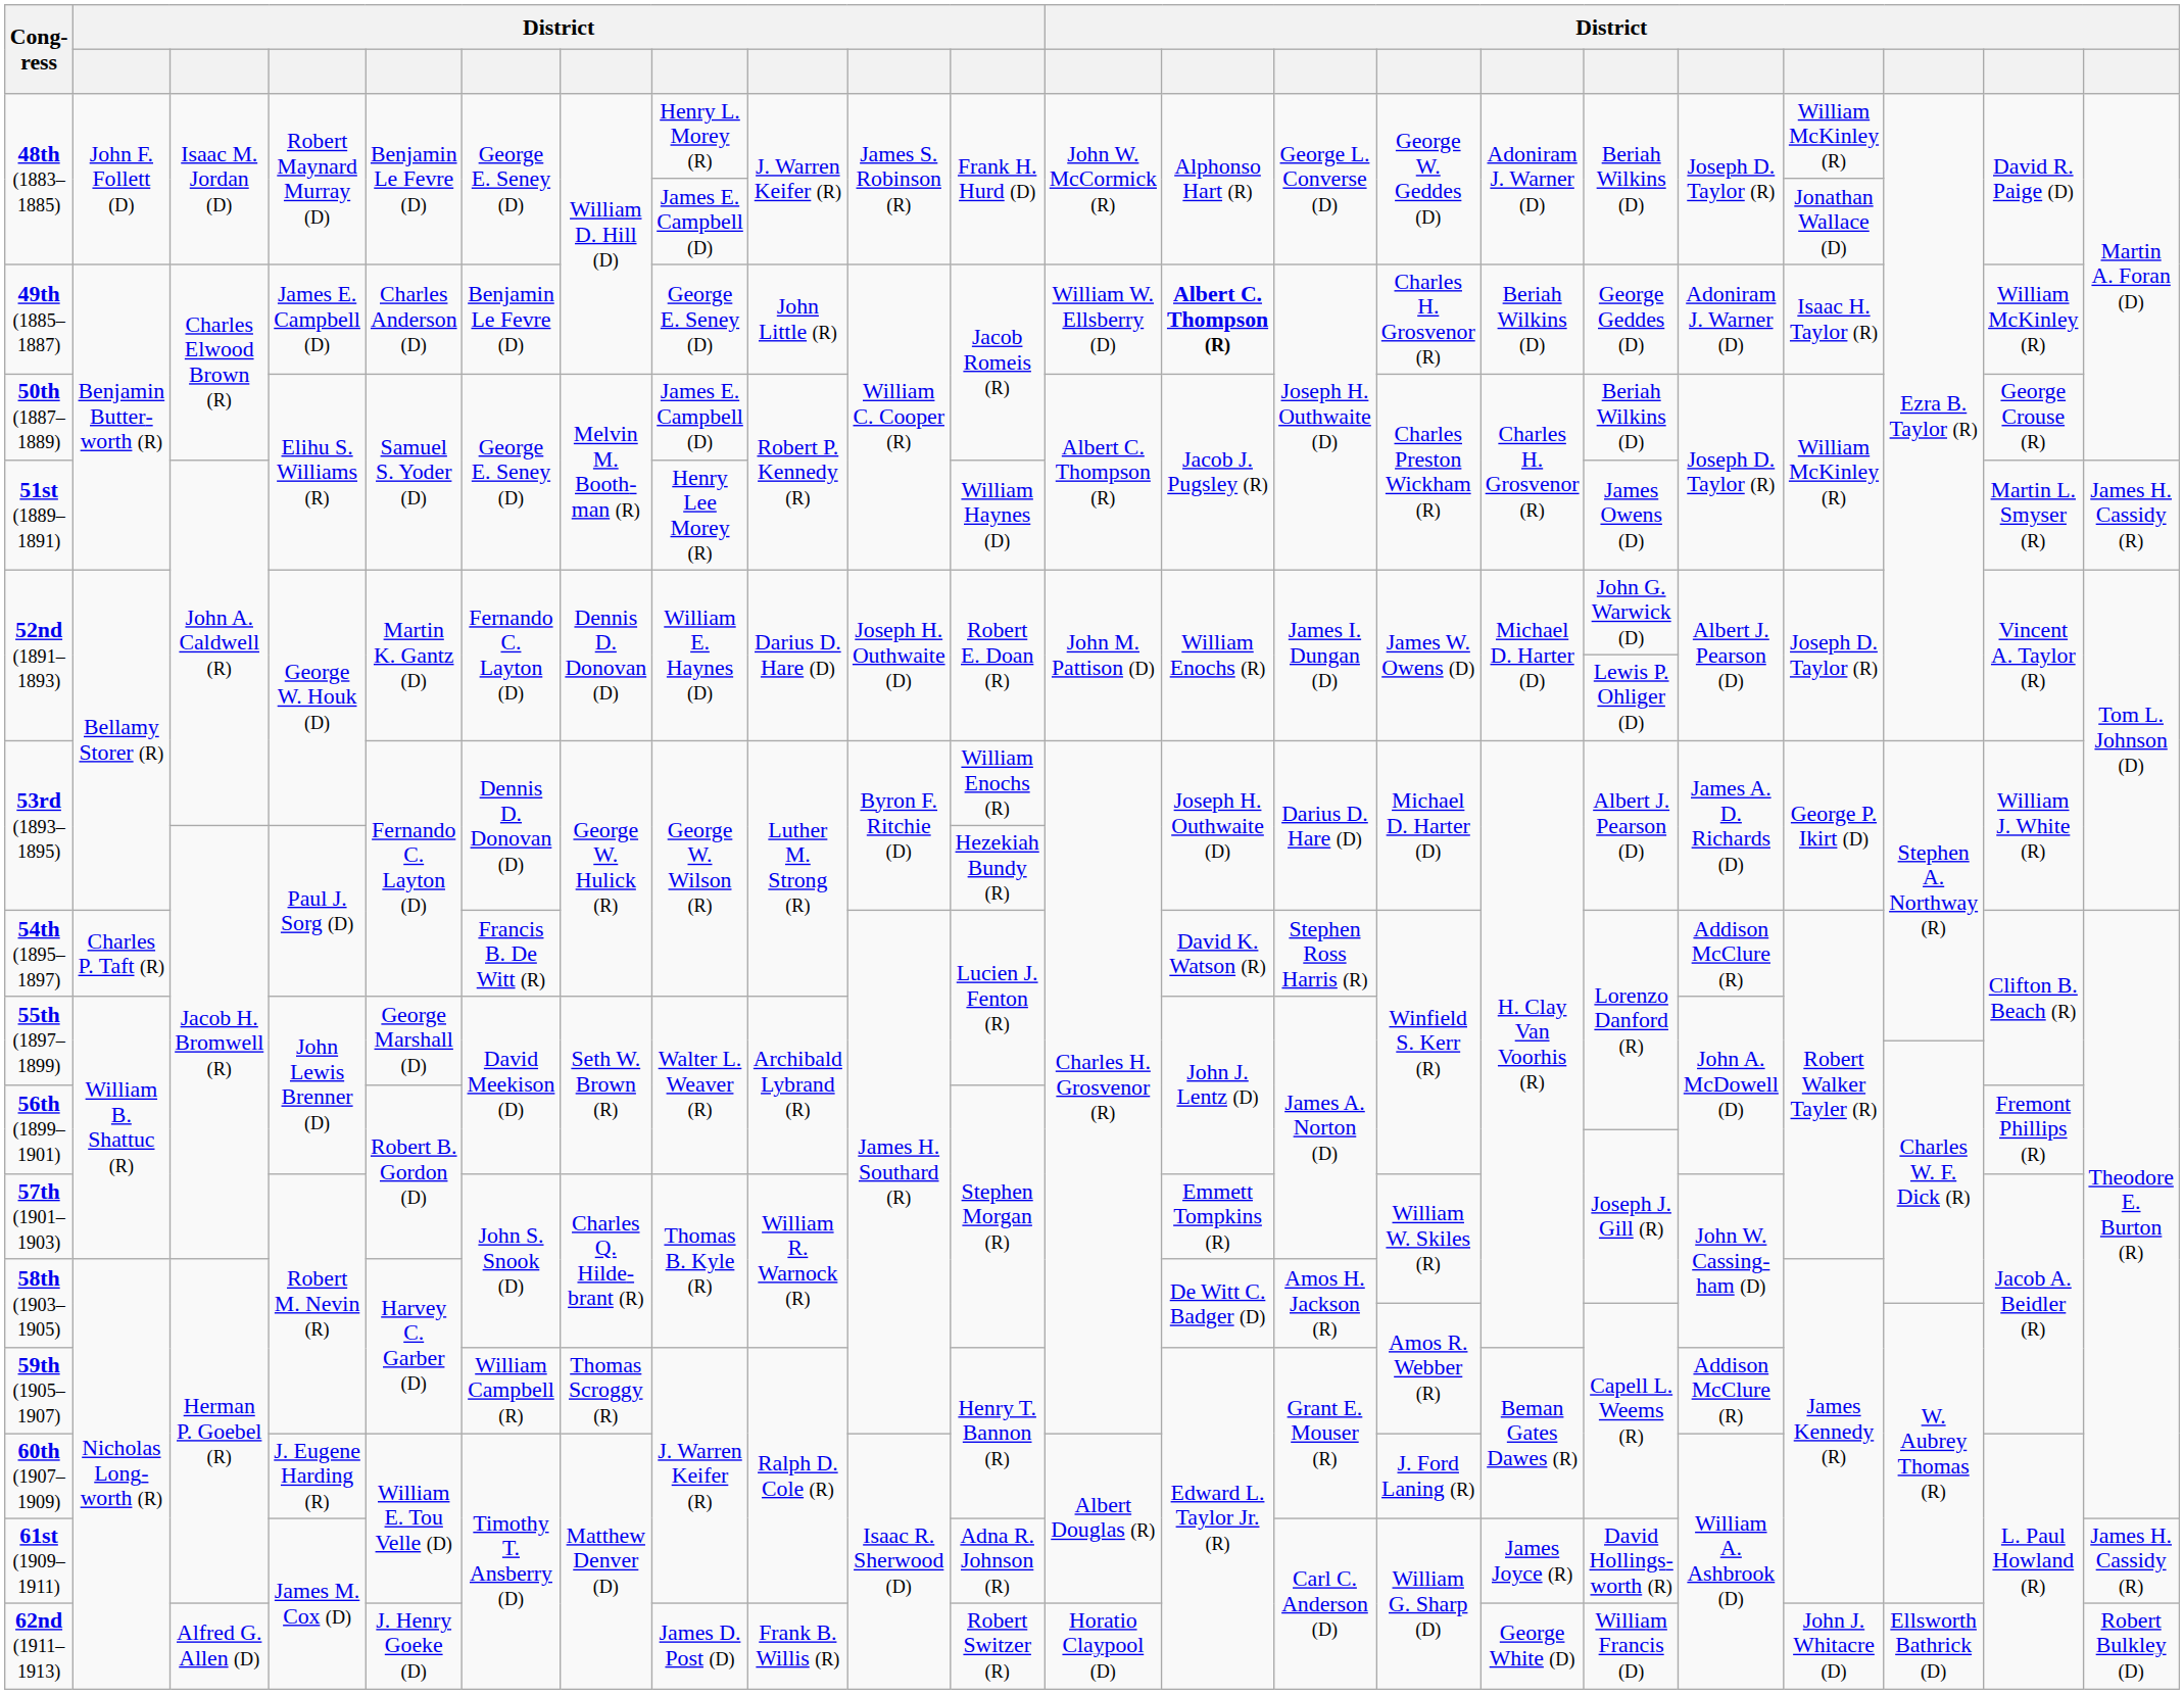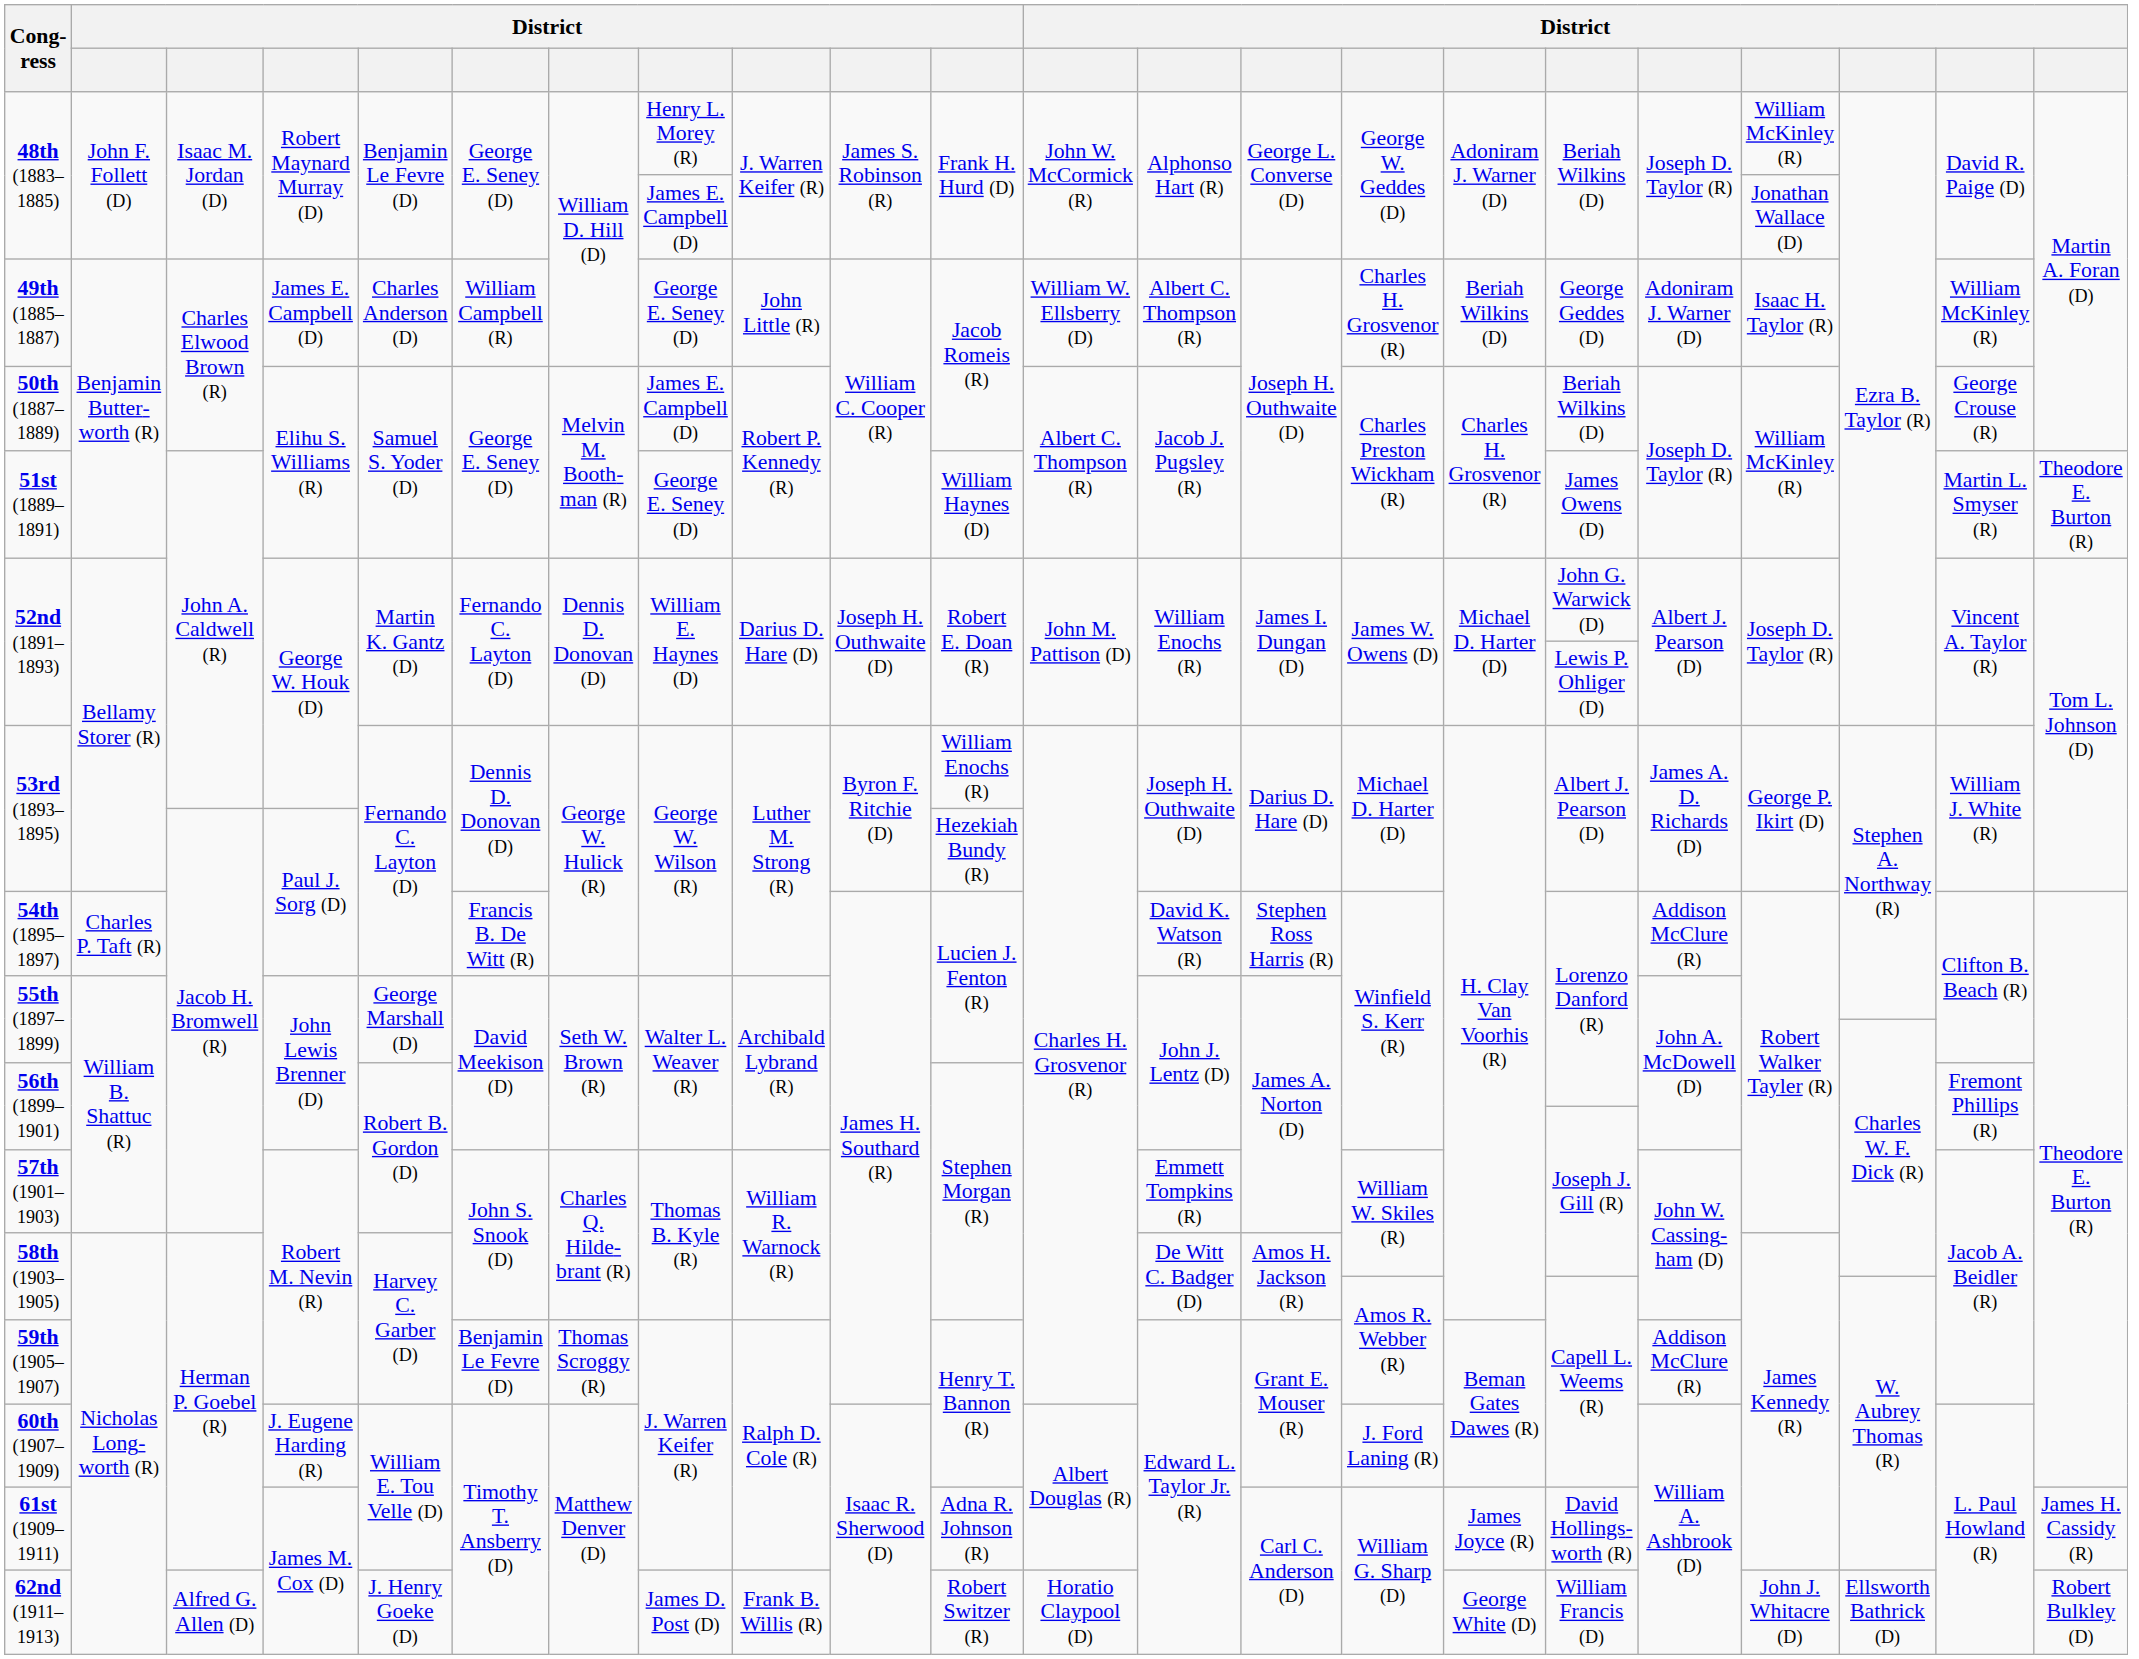49th (1885–1887) | column 6: Benjamin Le Fevre (D) -> William Campbell (R)
49th (1885–1887) | column 13: bold -> normal
51st (1889–1891) | column 8: Henry Lee Morey (R) -> George E. Seney (D)
51st (1889–1891) | column 22: James H. Cassidy (R) -> Theodore E. Burton (R)
59th (1905–1907) | column 6: William Campbell (R) -> Benjamin Le Fevre (D)
